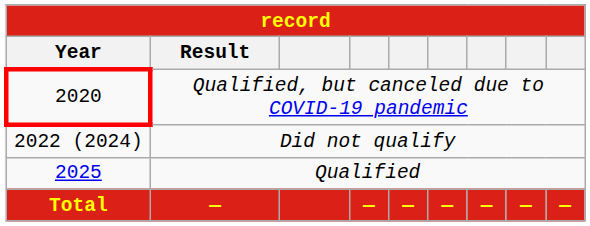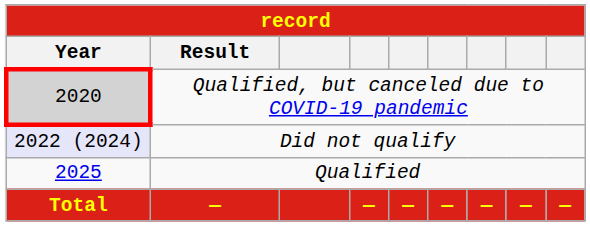Qualified, but canceled due to COVID-19 pandemic | Year: no background -> lightgrey background
Did not qualify | Year: no background -> lavender background
